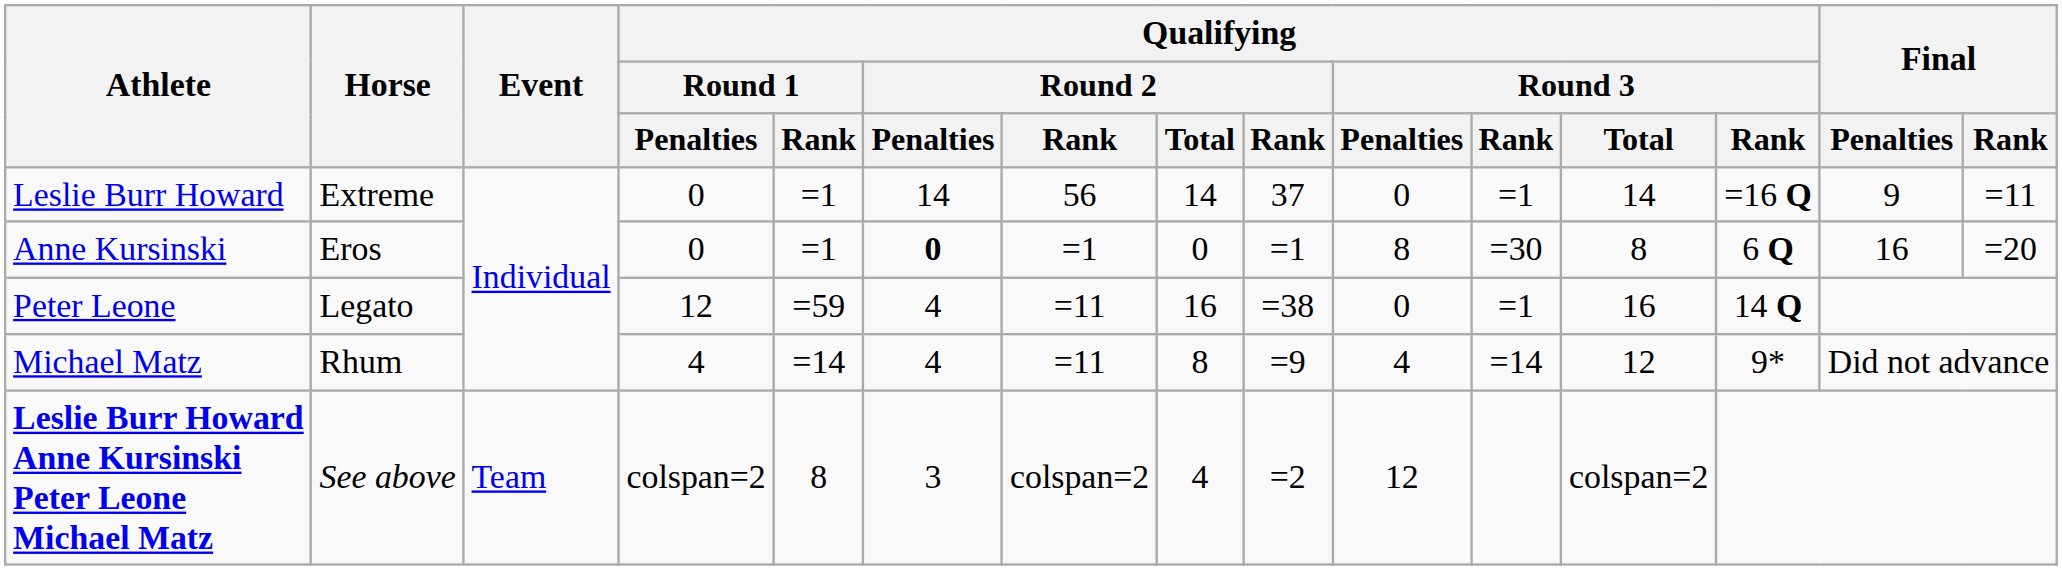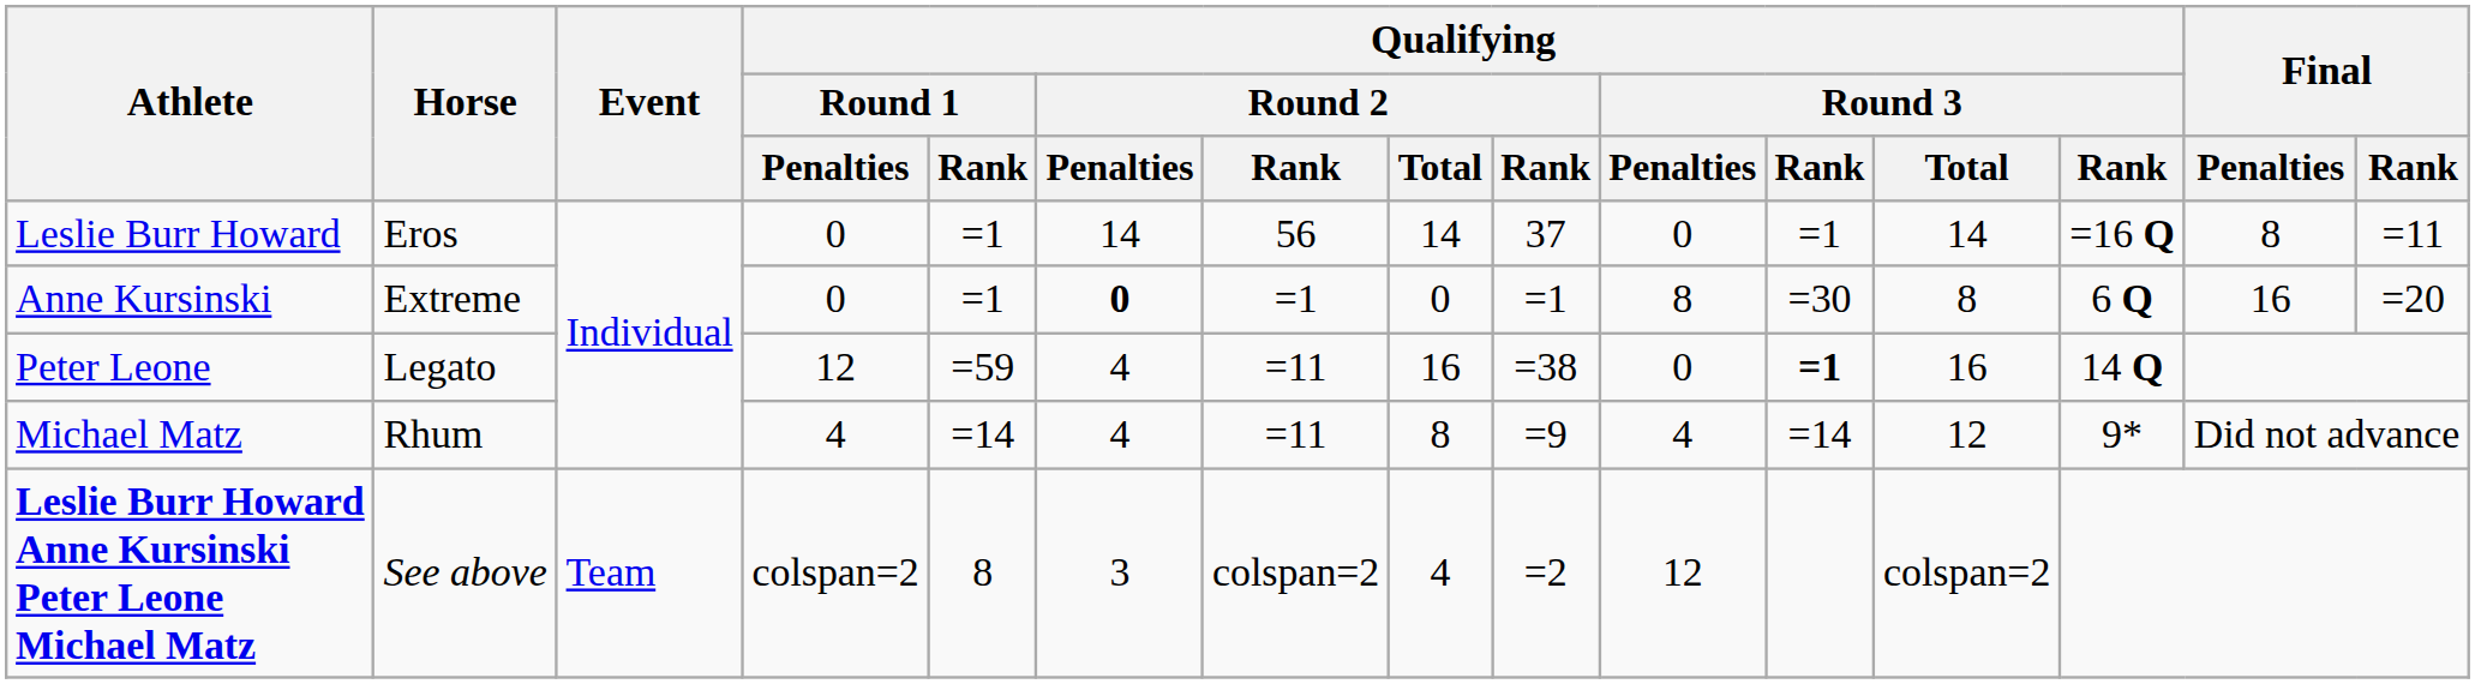Leslie Burr Howard | Horse: Extreme -> Eros
Leslie Burr Howard | Final / Penalties: 9 -> 8
Anne Kursinski | Horse: Eros -> Extreme
Peter Leone | column 11: normal -> bold
